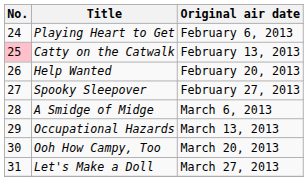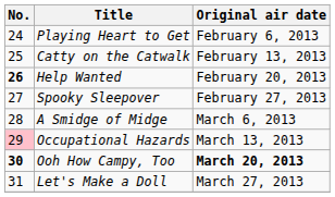Catty on the Catwalk | No.: pink background -> no background
Help Wanted | No.: normal -> bold
Occupational Hazards | No.: no background -> pink background
Ooh How Campy, Too | No.: normal -> bold
Ooh How Campy, Too | Original air date: normal -> bold
